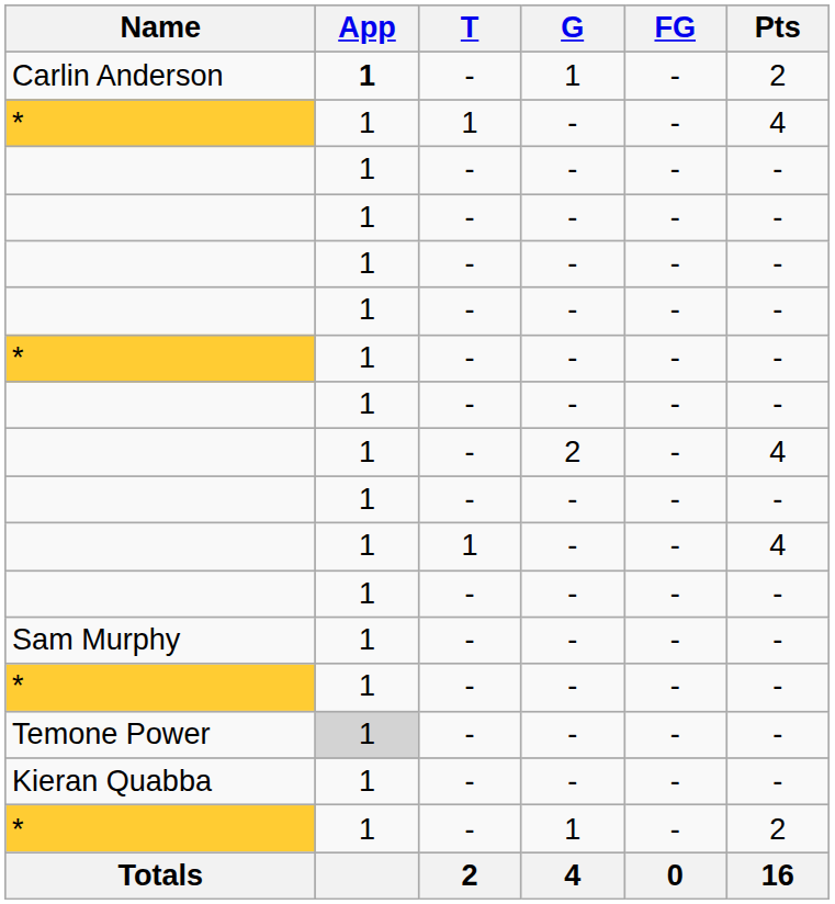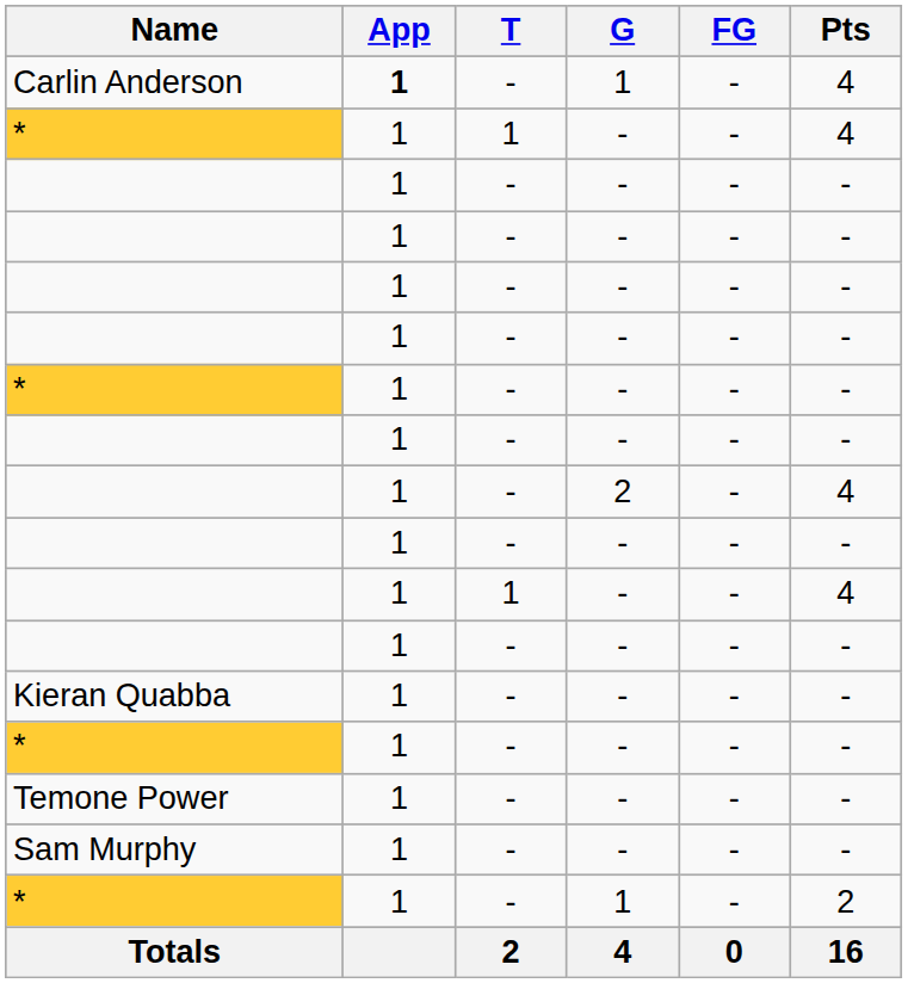Carlin Anderson | Pts: 2 -> 4
rows swapped: Sam Murphy <-> Kieran Quabba
Temone Power | App: lightgrey background -> no background
